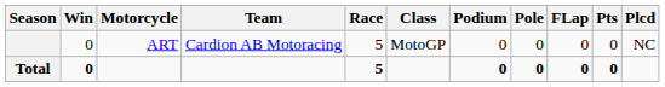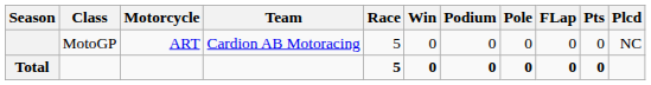columns swapped: Class <-> Win
